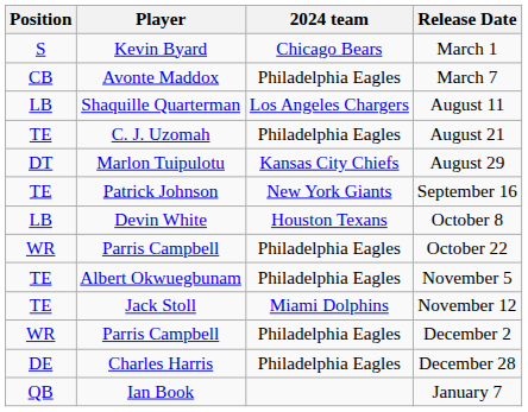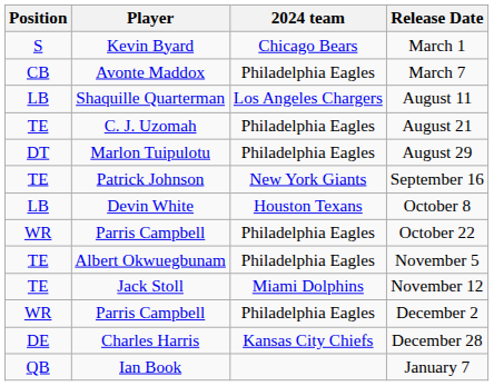August 29 | 2024 team: Kansas City Chiefs -> Philadelphia Eagles
December 28 | 2024 team: Philadelphia Eagles -> Kansas City Chiefs
